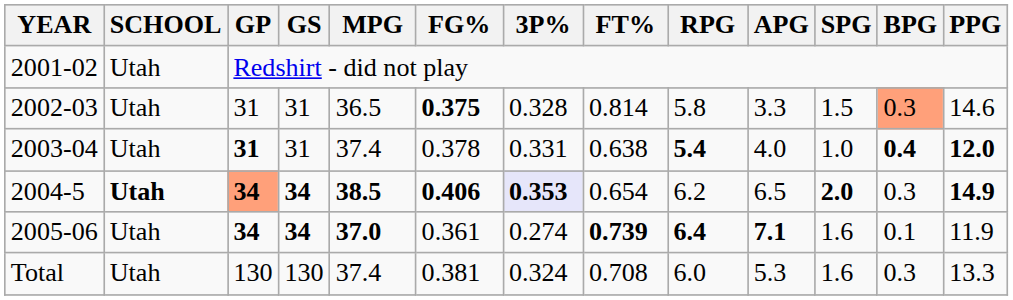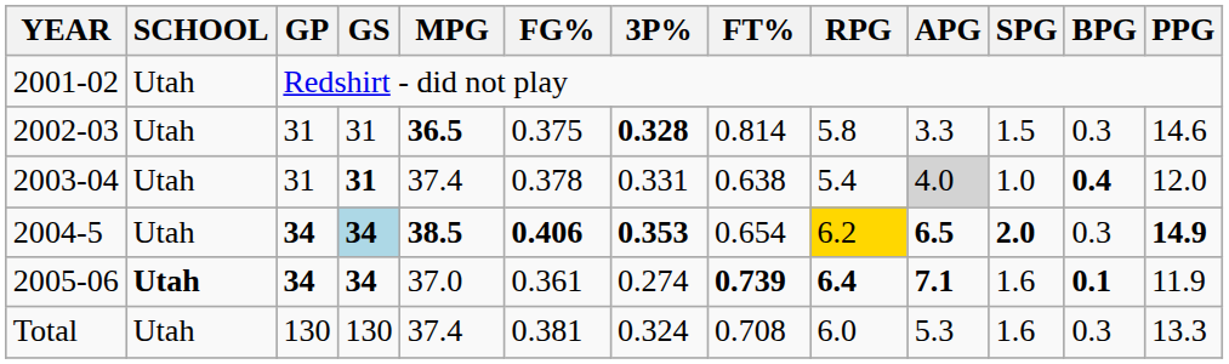2002-03 | MPG: normal -> bold
2002-03 | FG%: bold -> normal
2002-03 | 3P%: normal -> bold
2002-03 | BPG: lightsalmon background -> no background
2003-04 | GP: bold -> normal
2003-04 | GS: normal -> bold
2003-04 | RPG: bold -> normal
2003-04 | APG: no background -> lightgrey background
2003-04 | PPG: bold -> normal
2004-5 | SCHOOL: bold -> normal
2004-5 | GP: lightsalmon background -> no background
2004-5 | GS: no background -> lightblue background
2004-5 | 3P%: lavender background -> no background
2004-5 | RPG: no background -> gold background
2004-5 | APG: normal -> bold
2005-06 | SCHOOL: normal -> bold
2005-06 | MPG: bold -> normal
2005-06 | BPG: normal -> bold
